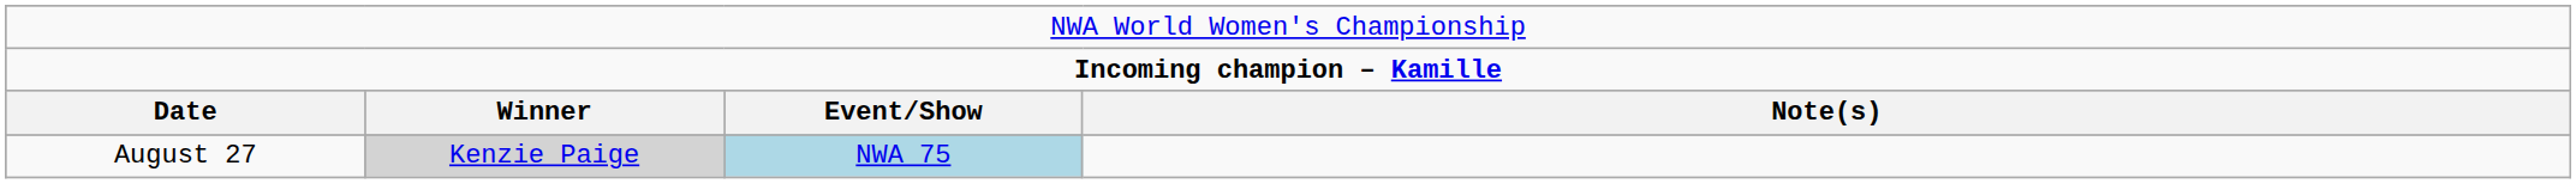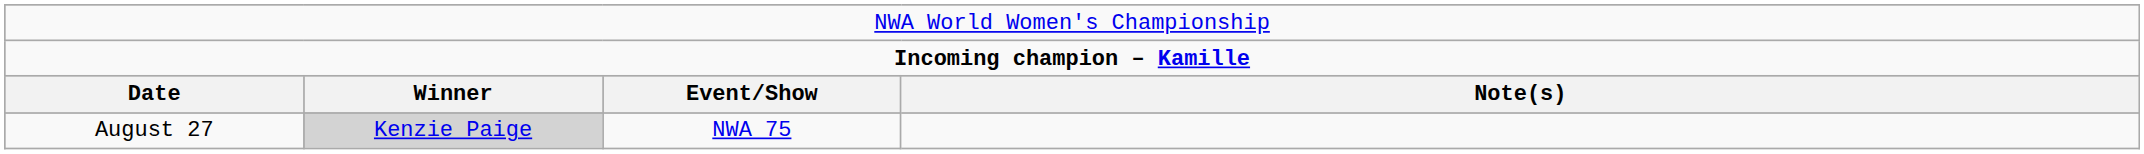August 27 | column 3: lightblue background -> no background
